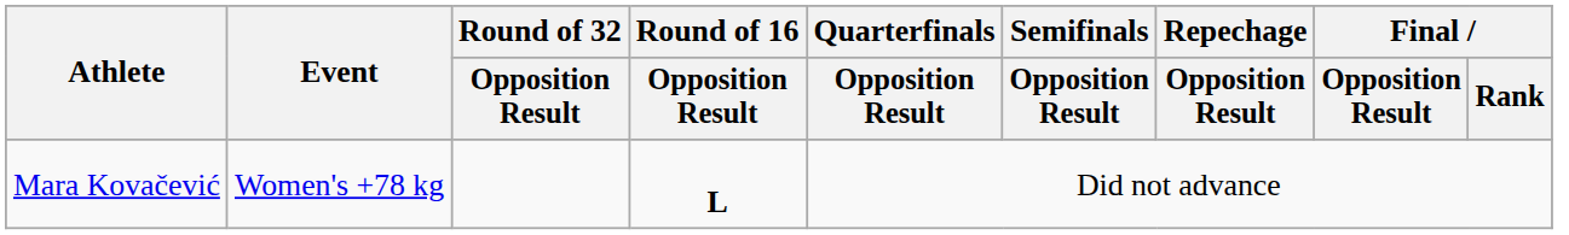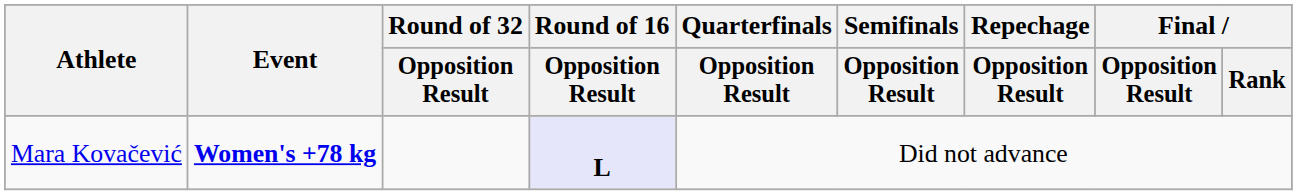Mara Kovačević | Event: normal -> bold
Mara Kovačević | Round of 16 / Opposition Result: no background -> lavender background
